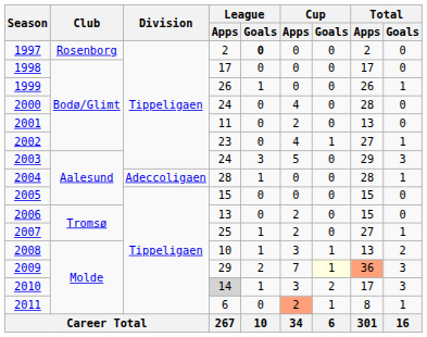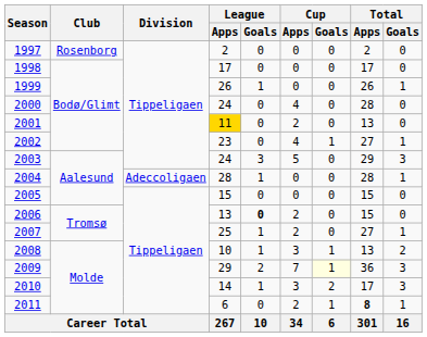1997 | League / Goals: bold -> normal
2001 | League / Apps: no background -> gold background
2006 | League / Goals: normal -> bold
2009 | Total / Apps: lightsalmon background -> no background
2010 | League / Apps: lightgrey background -> no background
2011 | Cup / Apps: lightsalmon background -> no background
2011 | Total / Apps: normal -> bold
